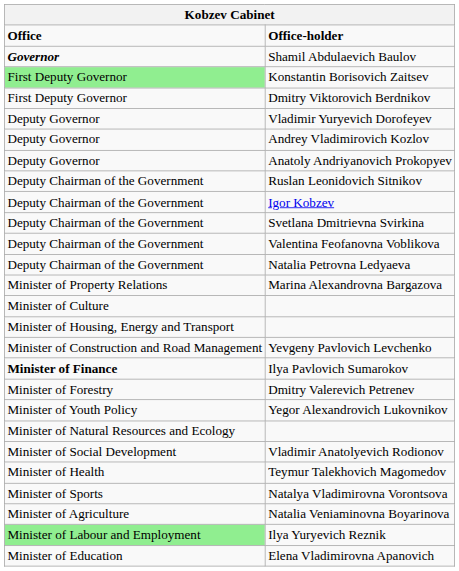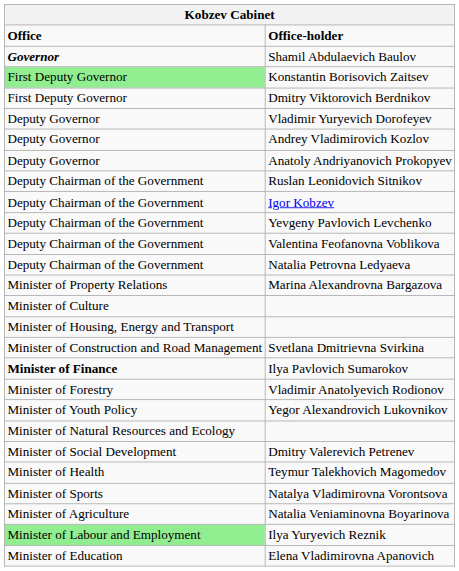row 11 | Office-holder: Svetlana Dmitrievna Svirkina -> Yevgeny Pavlovich Levchenko
row 17 | Office-holder: Yevgeny Pavlovich Levchenko -> Svetlana Dmitrievna Svirkina
row 19 | Office-holder: Dmitry Valerevich Petrenev -> Vladimir Anatolyevich Rodionov
row 22 | Office-holder: Vladimir Anatolyevich Rodionov -> Dmitry Valerevich Petrenev
